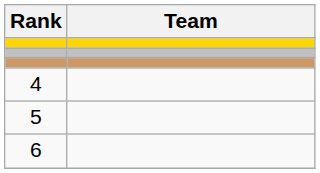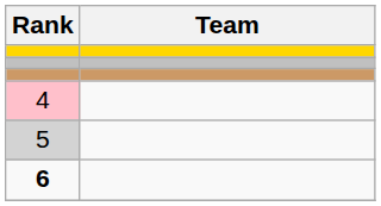row 5 | Rank: no background -> pink background
row 6 | Rank: no background -> lightgrey background
row 7 | Rank: normal -> bold
